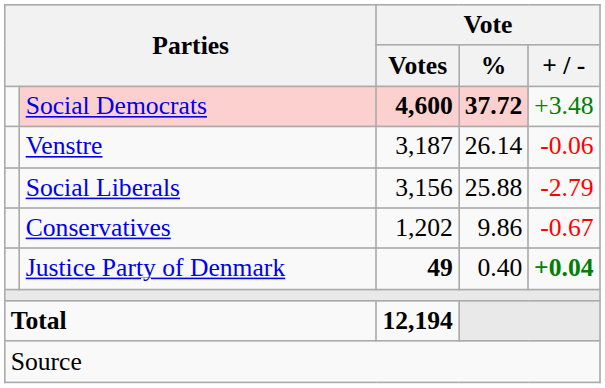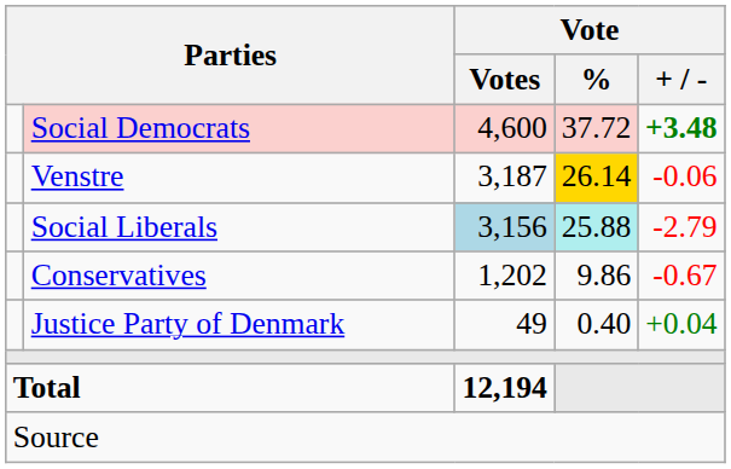Social Democrats | Vote / Votes: bold -> normal
Social Democrats | Vote / %: bold -> normal
Social Democrats | Vote / + / -: normal -> bold
Venstre | Vote / %: no background -> gold background
Social Liberals | Vote / Votes: no background -> lightblue background
Social Liberals | Vote / %: no background -> paleturquoise background
Justice Party of Denmark | Vote / Votes: bold -> normal
Justice Party of Denmark | Vote / + / -: bold -> normal
